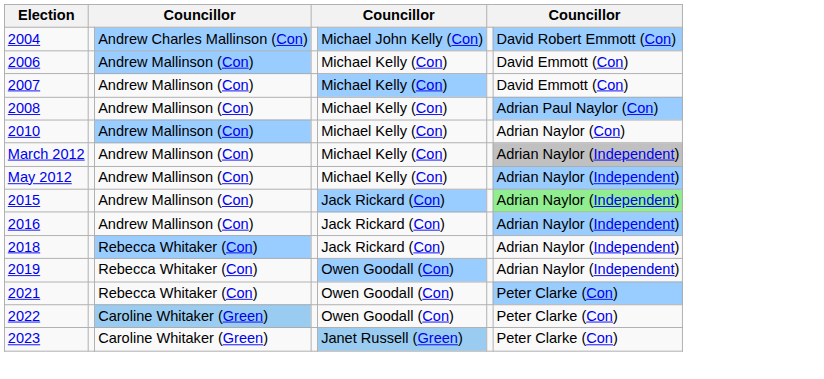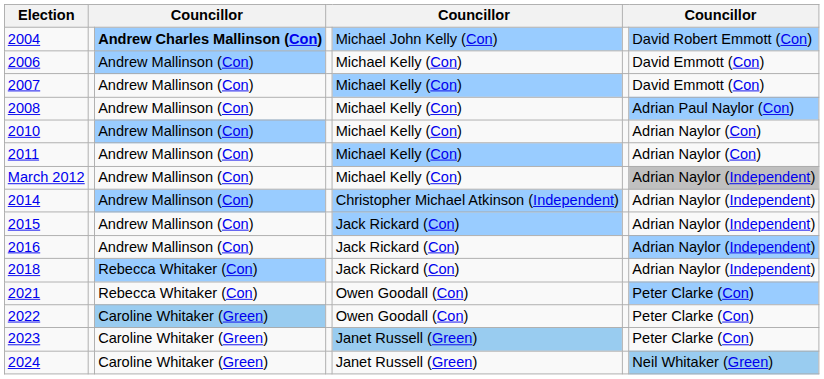2004 | column 3: normal -> bold
+ row: 2011 | Andrew Mallinson (Con) | Michael Kelly (Con) | Adrian Naylor (Con)
- row: May 2012 | Andrew Mallinson (Con) | Michael Kelly (Con) | Adrian Naylor (Independent)
+ row: 2014 | Andrew Mallinson (Con) | Christopher Michael Atkinson (Independent) | Adrian Naylor (Independent)
2015 | column 7: lightgreen background -> no background
- row: 2019 | Rebecca Whitaker (Con) | Owen Goodall (Con) | Adrian Naylor (Independent)
+ row: 2024 | Caroline Whitaker (Green) | Janet Russell (Green) | Neil Whitaker (Green)
